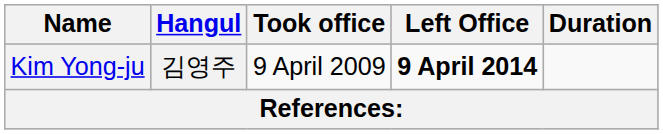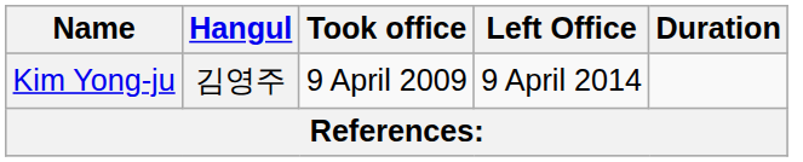Kim Yong-ju | Left Office: bold -> normal
